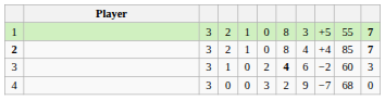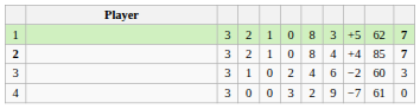row 2 | column 10: 55 -> 62
row 4 | column 7: bold -> normal
row 5 | column 10: 68 -> 61
